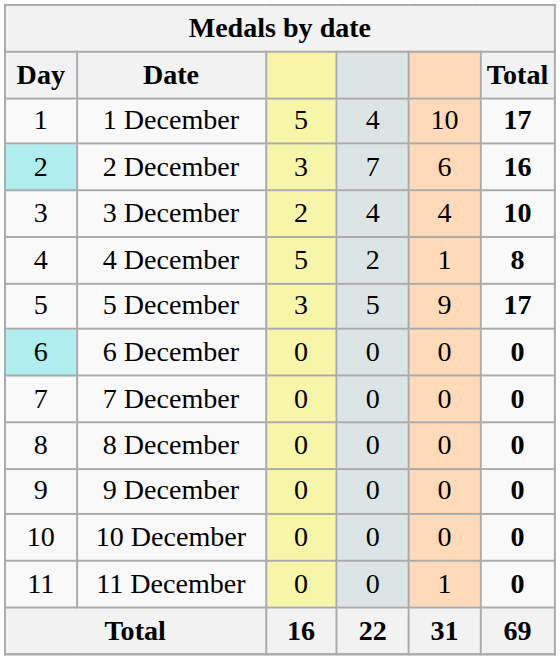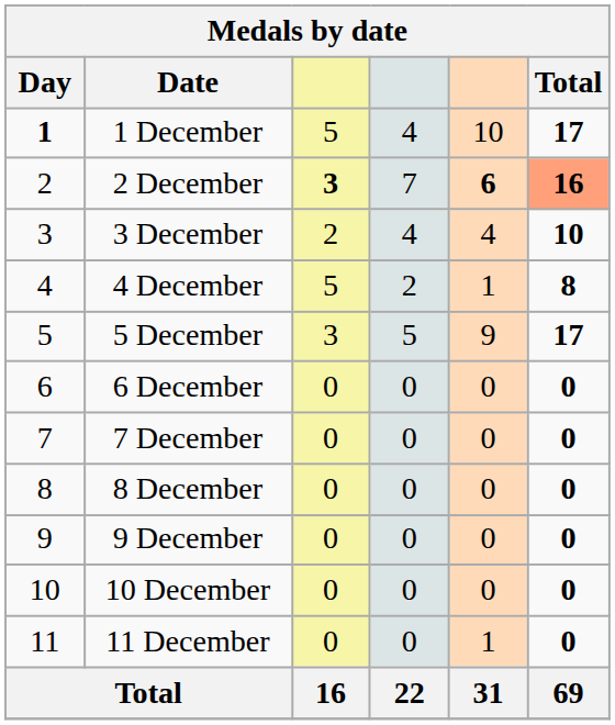1 December | Day: normal -> bold
2 December | Day: paleturquoise background -> no background
2 December | column 3: normal -> bold
2 December | column 5: normal -> bold
2 December | Total: no background -> lightsalmon background
6 December | Day: paleturquoise background -> no background
